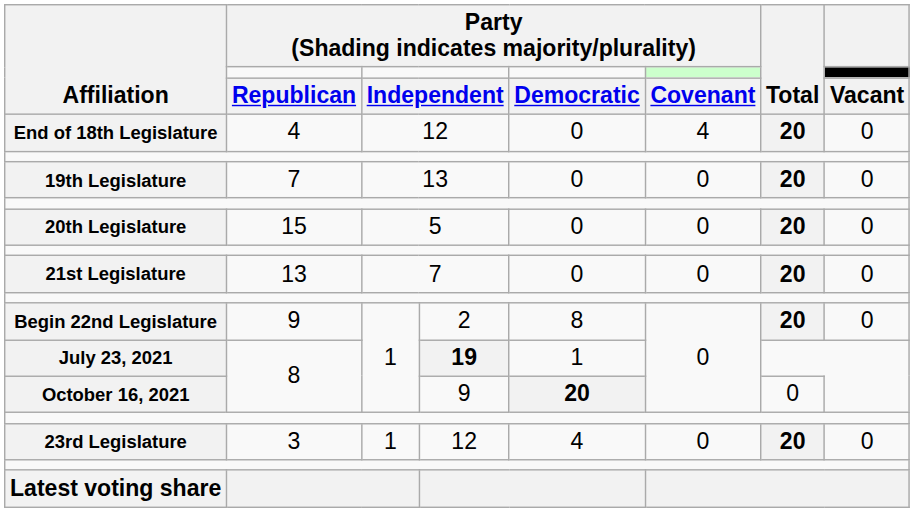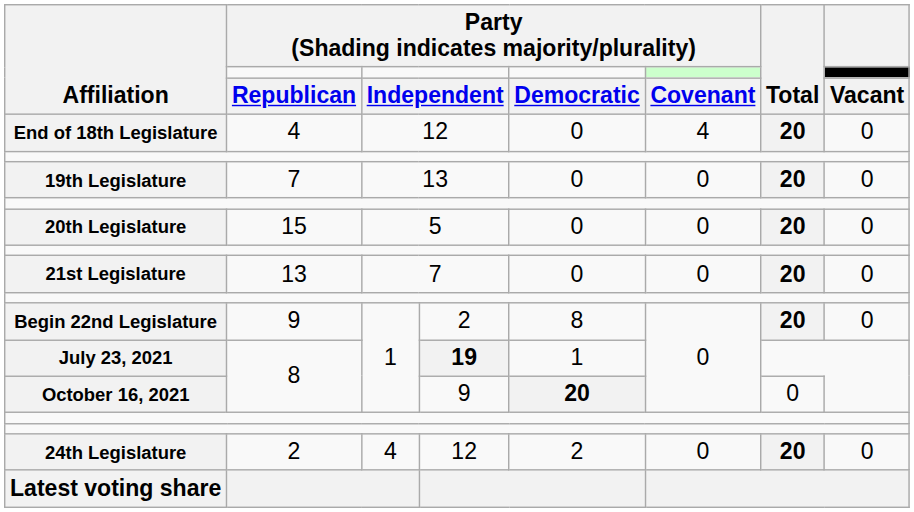- row: 23rd Legislature | 3 | 1 | 12 | 4 | 0 | 20 | 0
+ row: 24th Legislature | 2 | 4 | 12 | 2 | 0 | 20 | 0
